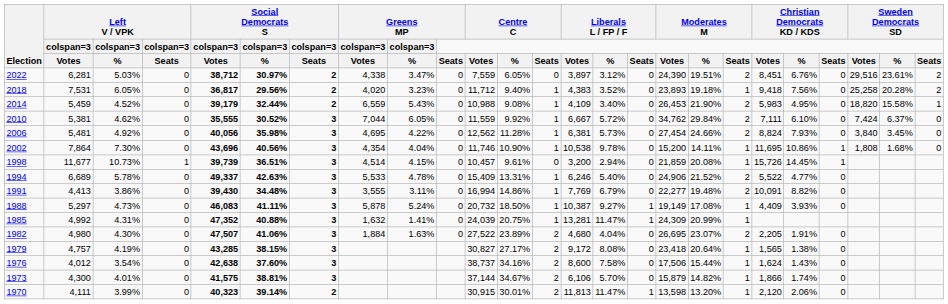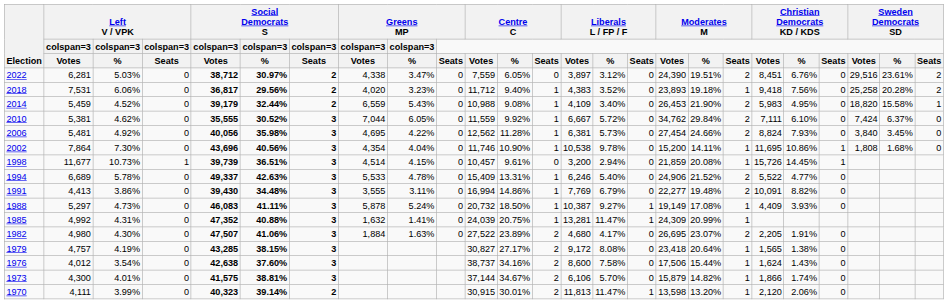2018 | Left V / VPK / colspan=3 / %: 6.05% -> 6.06%
1982 | Liberals L / FP / F / %: 4.04% -> 4.17%
